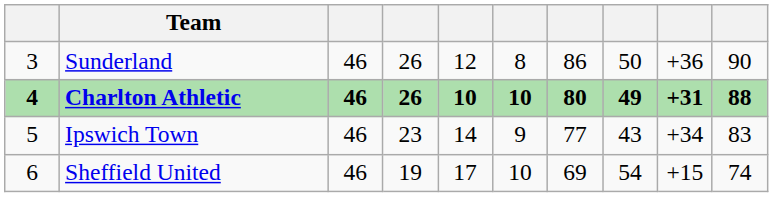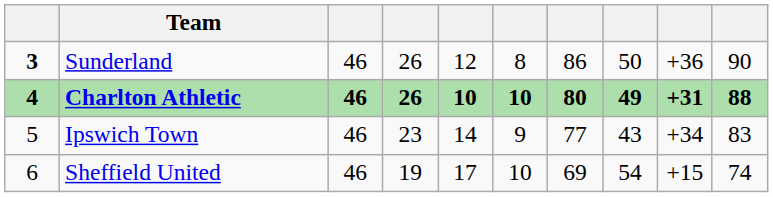Sunderland | column 1: normal -> bold
